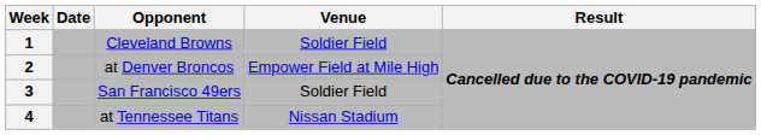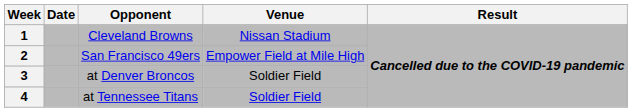1 | Venue: Soldier Field -> Nissan Stadium
2 | Opponent: at Denver Broncos -> San Francisco 49ers
3 | Opponent: San Francisco 49ers -> at Denver Broncos
4 | Venue: Nissan Stadium -> Soldier Field
